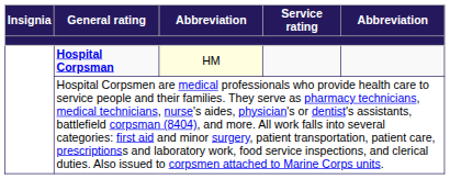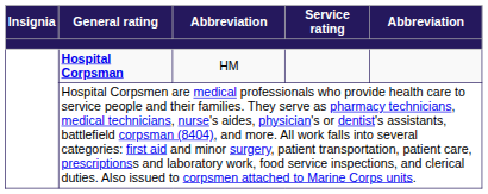Hospital Corpsman | column 3: lightyellow background -> no background
